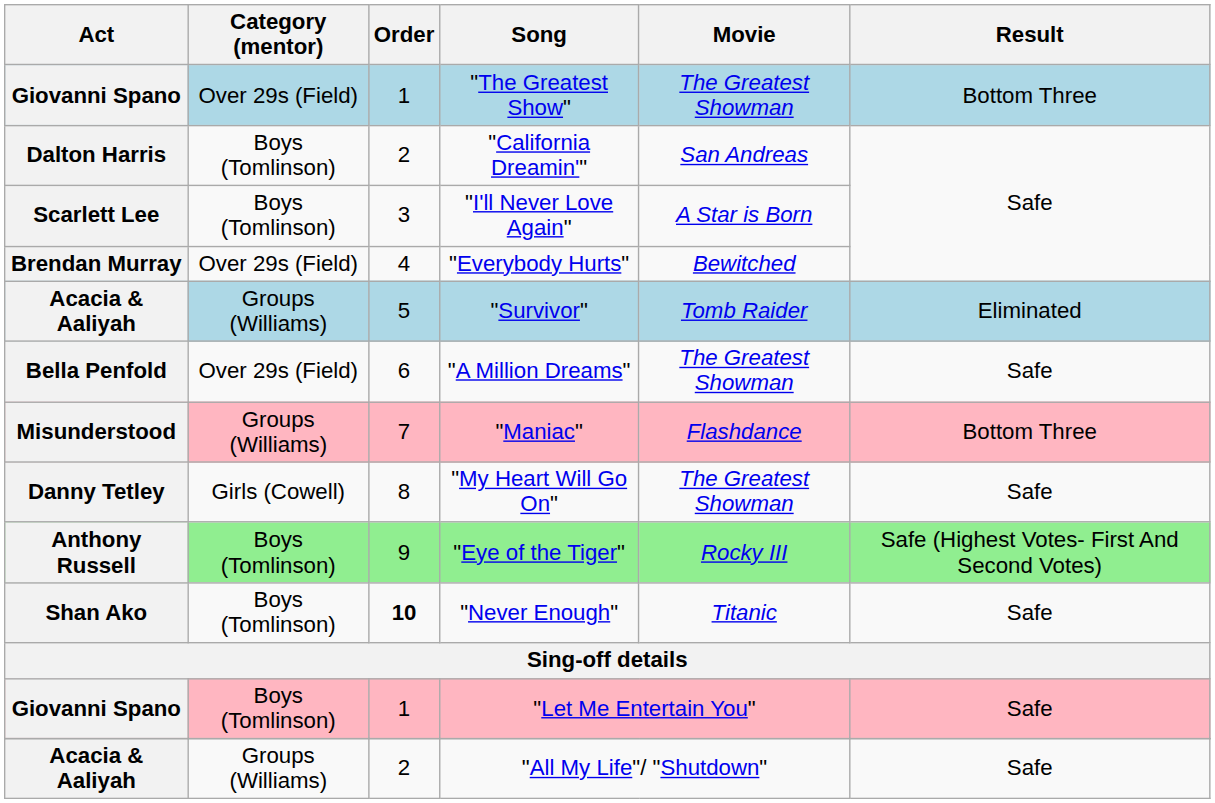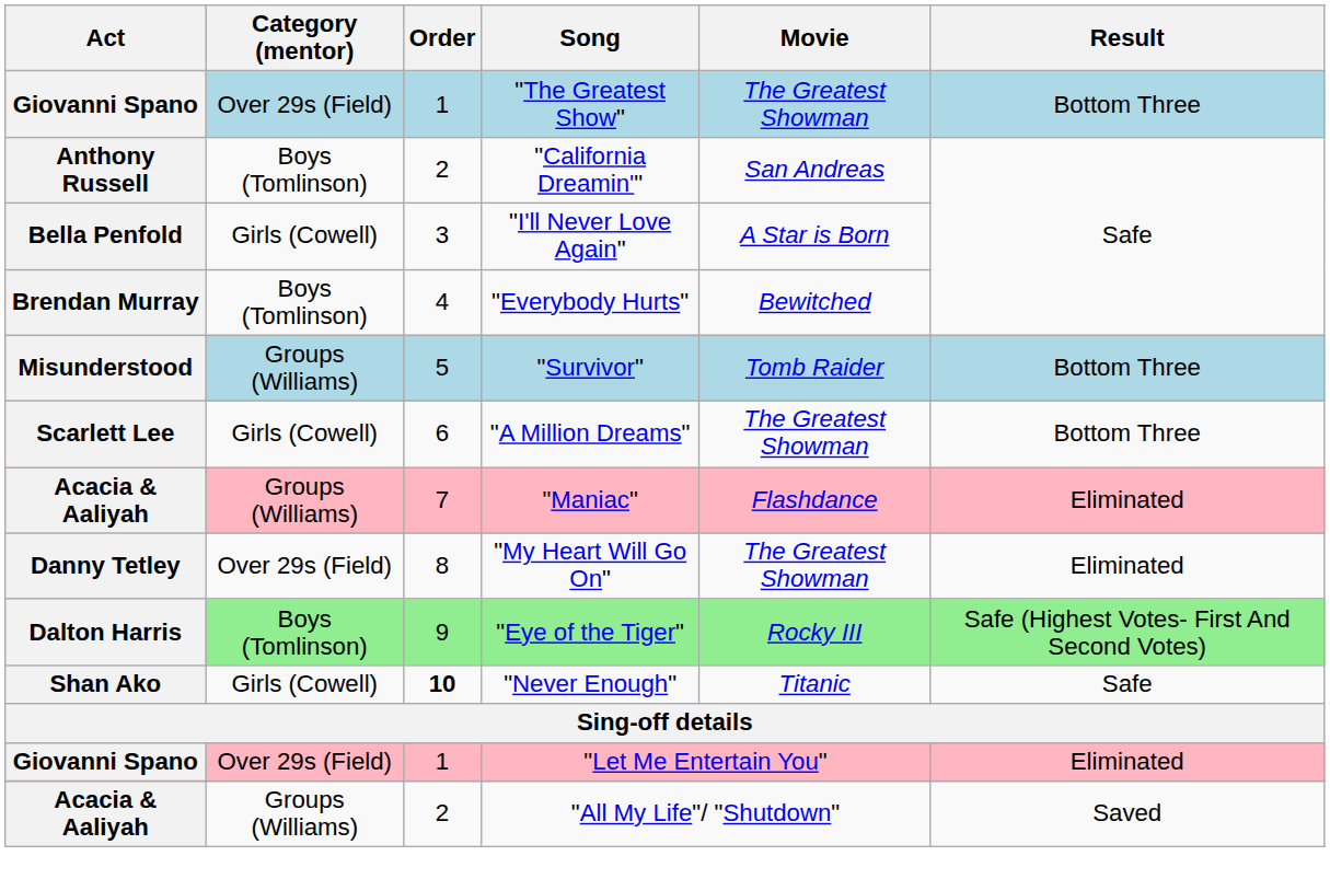"California Dreamin'" | Act: Dalton Harris -> Anthony Russell
"I'll Never Love Again" | Act: Scarlett Lee -> Bella Penfold
"I'll Never Love Again" | Category (mentor): Boys (Tomlinson) -> Girls (Cowell)
"Everybody Hurts" | Category (mentor): Over 29s (Field) -> Boys (Tomlinson)
"Survivor" | Act: Acacia & Aaliyah -> Misunderstood
"Survivor" | Result: Eliminated -> Bottom Three
"A Million Dreams" | Act: Bella Penfold -> Scarlett Lee
"A Million Dreams" | Category (mentor): Over 29s (Field) -> Girls (Cowell)
"A Million Dreams" | Result: Safe -> Bottom Three
"Maniac" | Act: Misunderstood -> Acacia & Aaliyah
"Maniac" | Result: Bottom Three -> Eliminated
"My Heart Will Go On" | Category (mentor): Girls (Cowell) -> Over 29s (Field)
"My Heart Will Go On" | Result: Safe -> Eliminated
"Eye of the Tiger" | Act: Anthony Russell -> Dalton Harris
"Never Enough" | Category (mentor): Boys (Tomlinson) -> Girls (Cowell)
"Let Me Entertain You" | Category (mentor): Boys (Tomlinson) -> Over 29s (Field)
"Let Me Entertain You" | Result: Safe -> Eliminated
"All My Life"/ "Shutdown" | Result: Safe -> Saved
